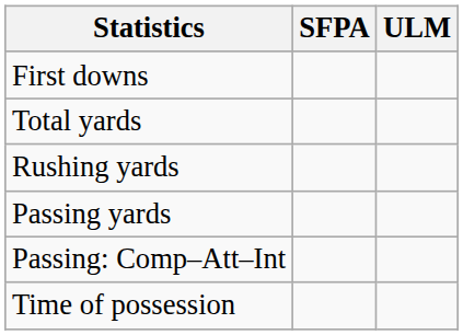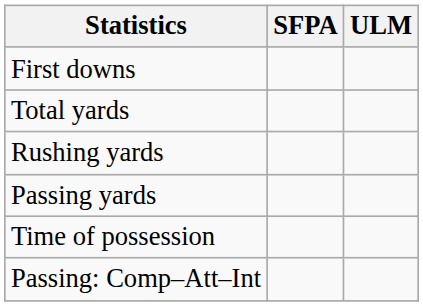rows swapped: Passing: Comp–Att–Int <-> Time of possession
